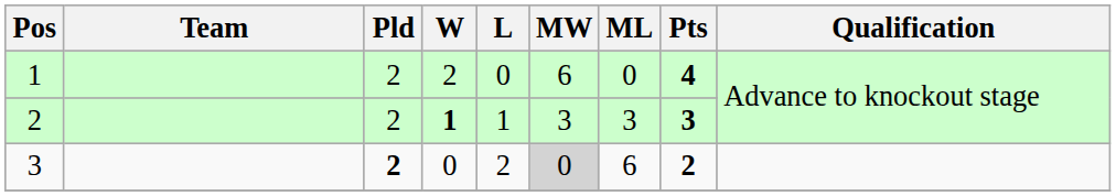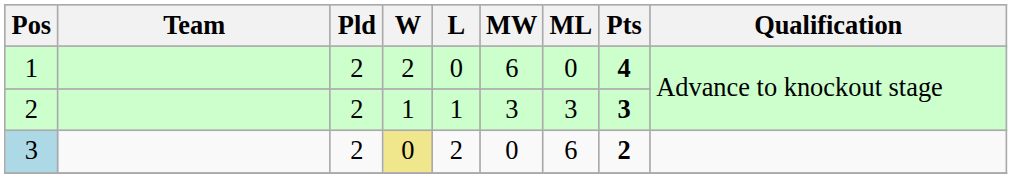row 3 | W: bold -> normal
row 4 | Pos: no background -> lightblue background
row 4 | Pld: bold -> normal
row 4 | W: no background -> khaki background
row 4 | MW: lightgrey background -> no background
